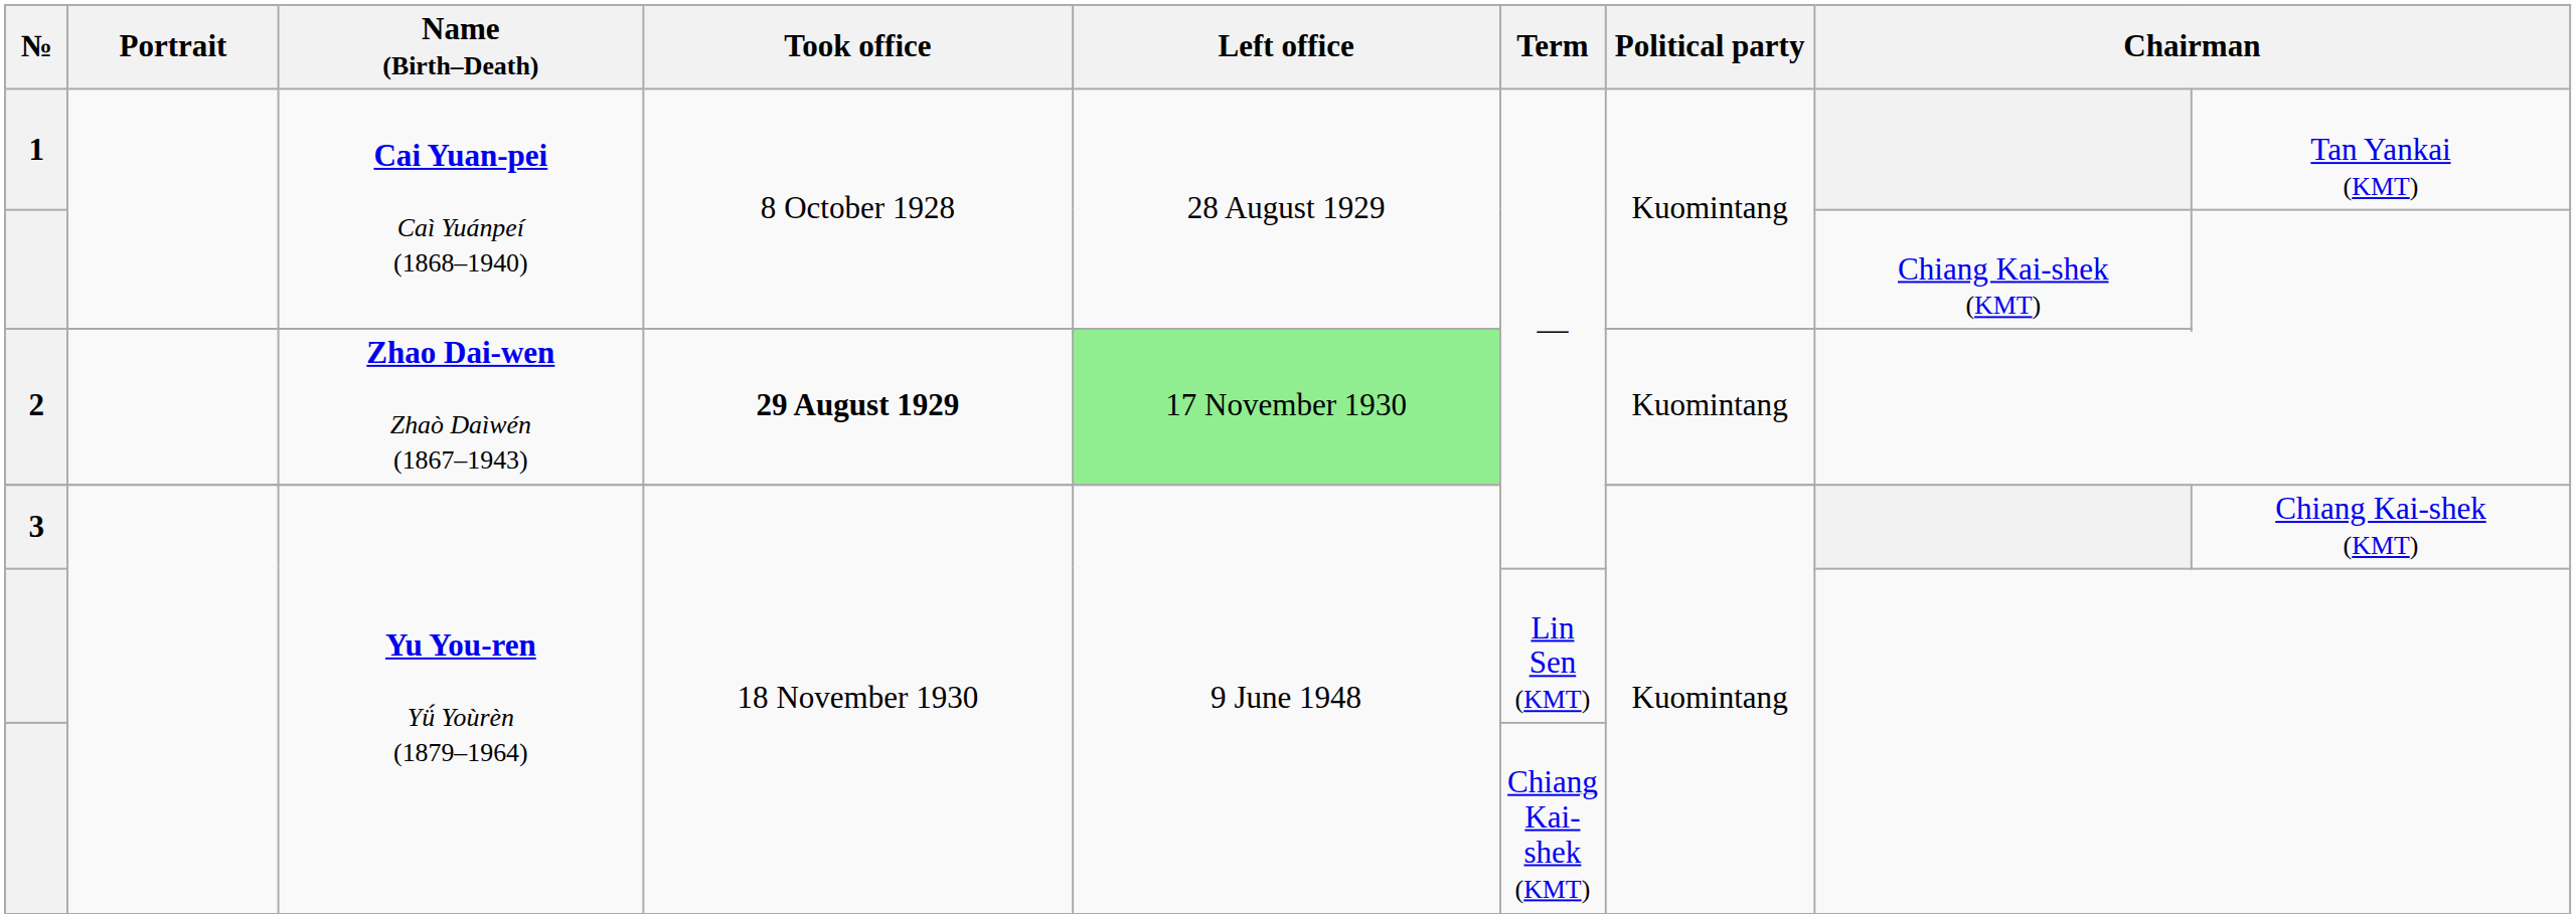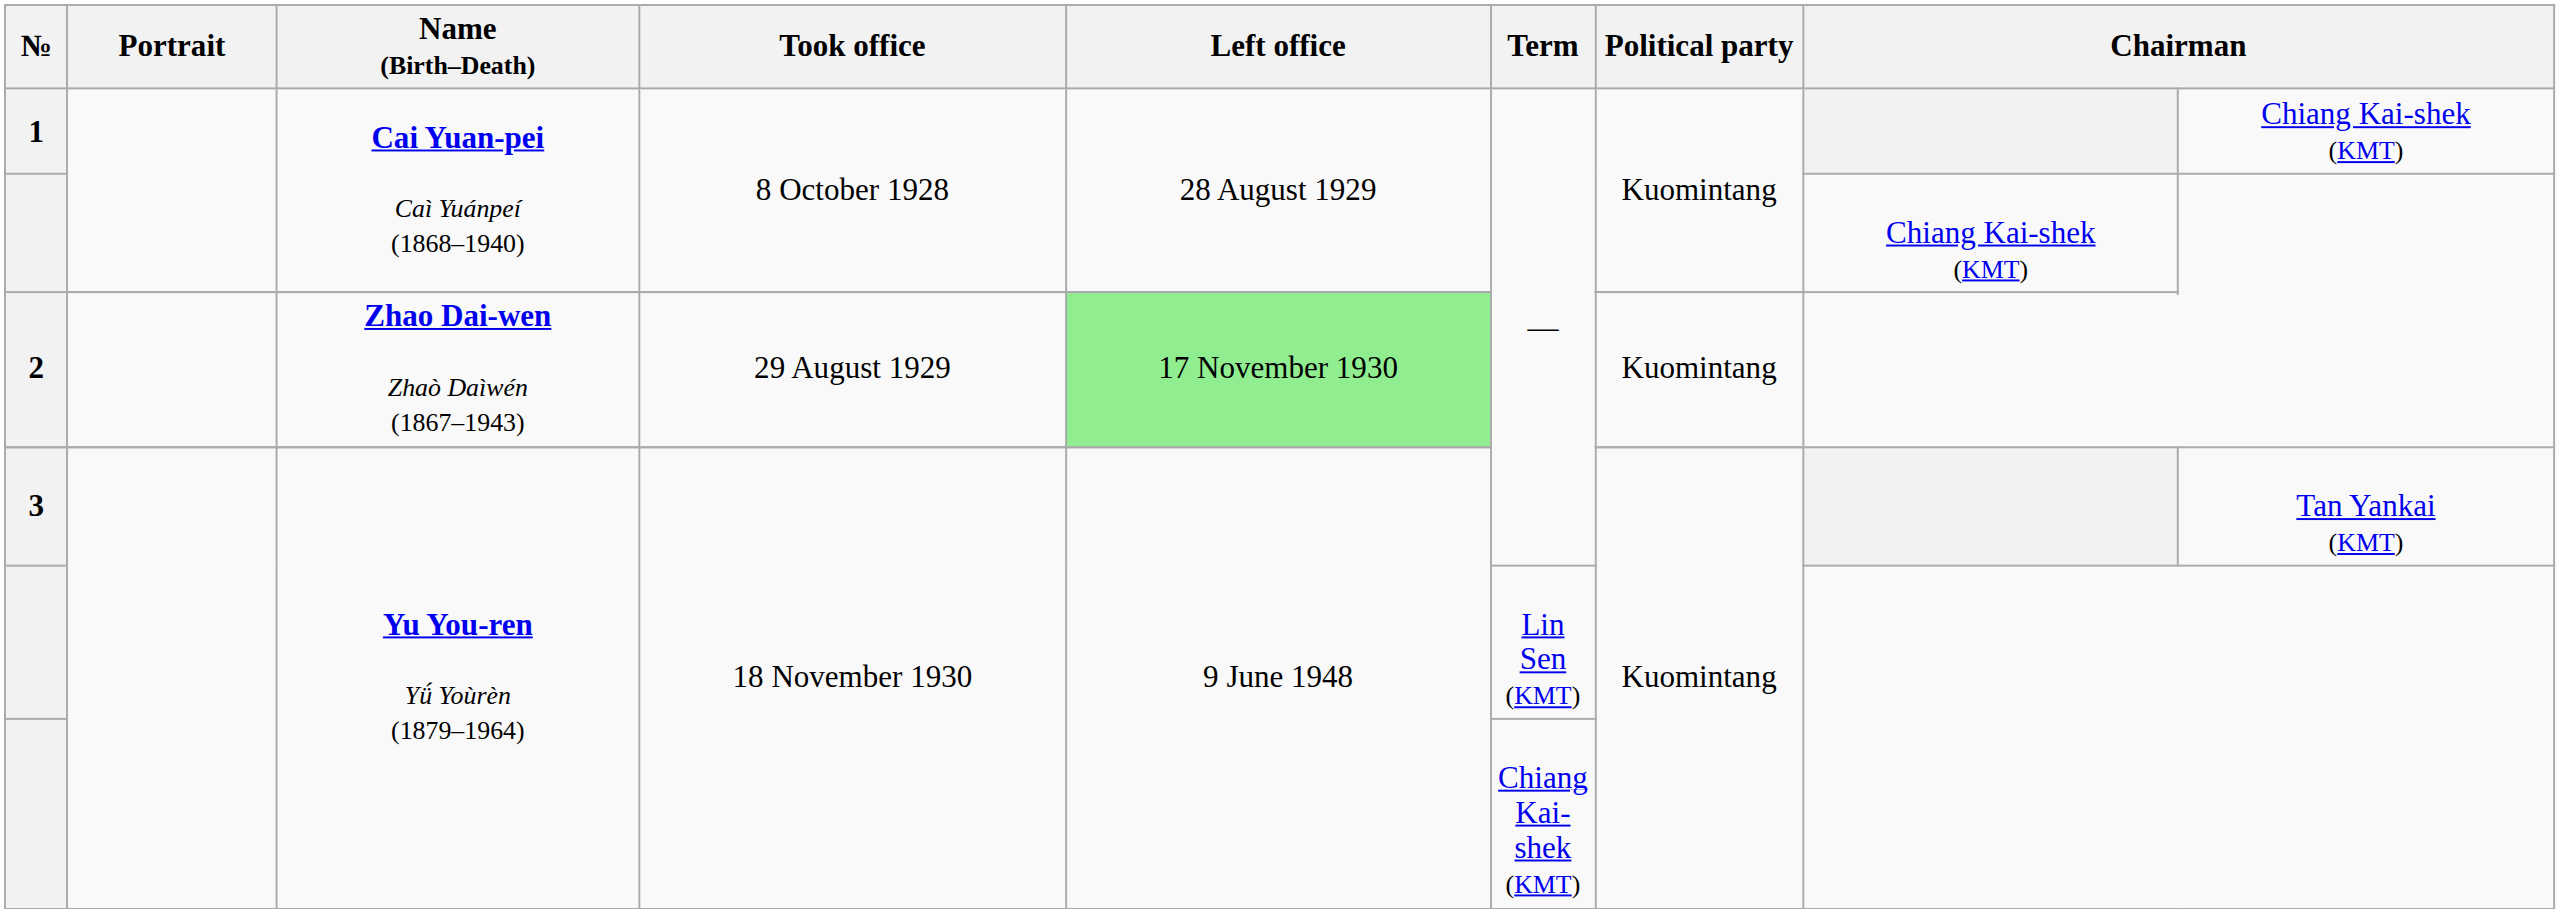1 | column 9: Tan Yankai (KMT) -> Chiang Kai-shek (KMT)
2 | Took office: bold -> normal
3 | column 9: Chiang Kai-shek (KMT) -> Tan Yankai (KMT)
